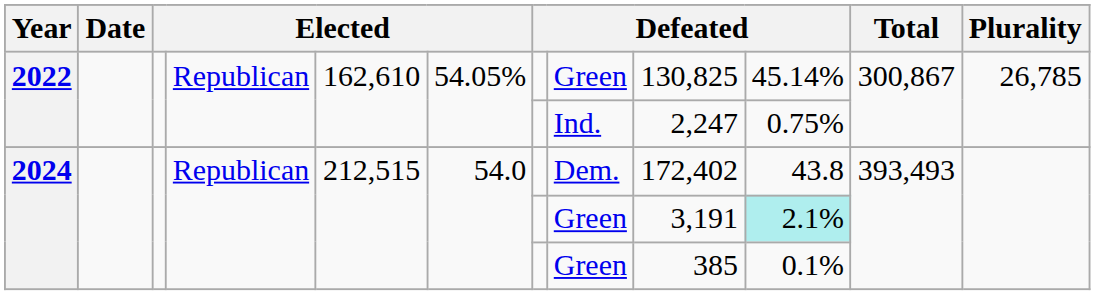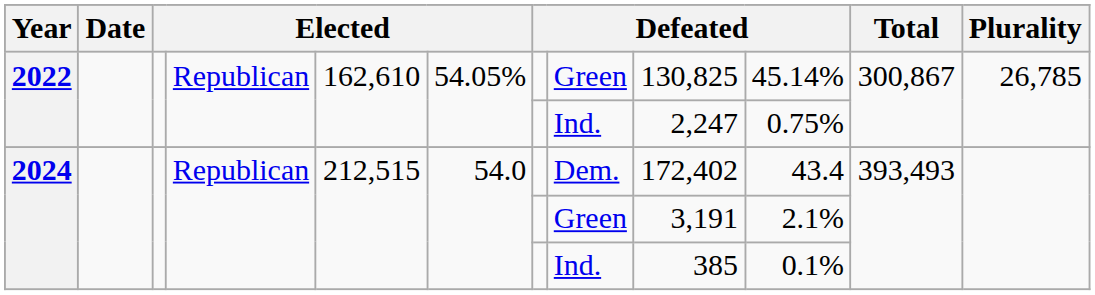row 4 | column 10: 43.8 -> 43.4
row 5 | column 10: paleturquoise background -> no background
row 6 | column 8: Green -> Ind.
